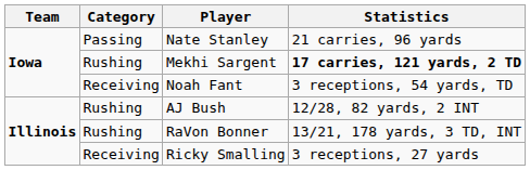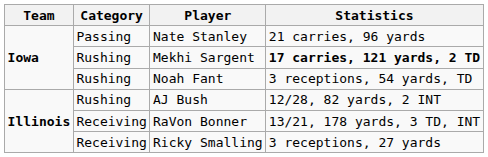Noah Fant | Category: Receiving -> Rushing
RaVon Bonner | Category: Rushing -> Receiving
